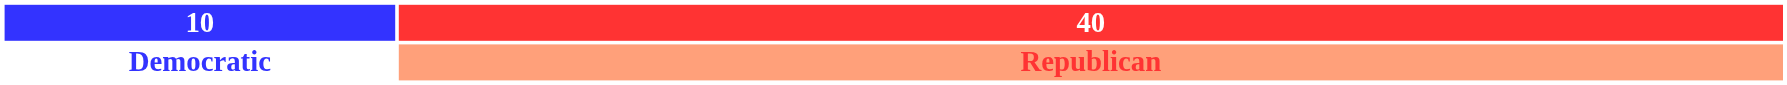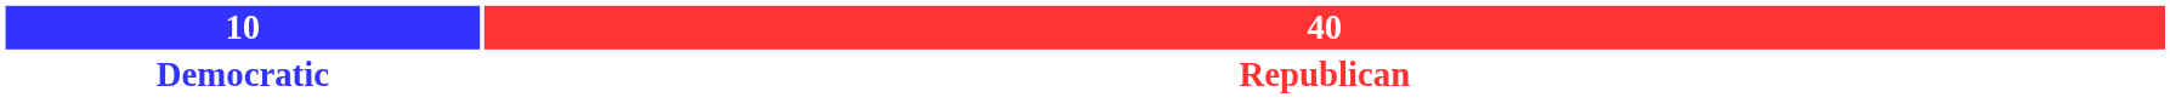Democratic | column 2: lightsalmon background -> no background
